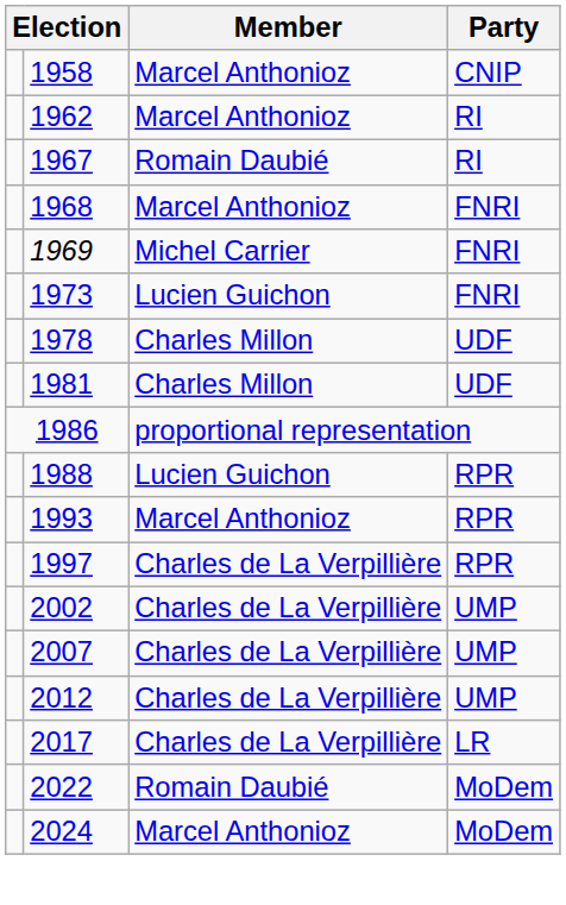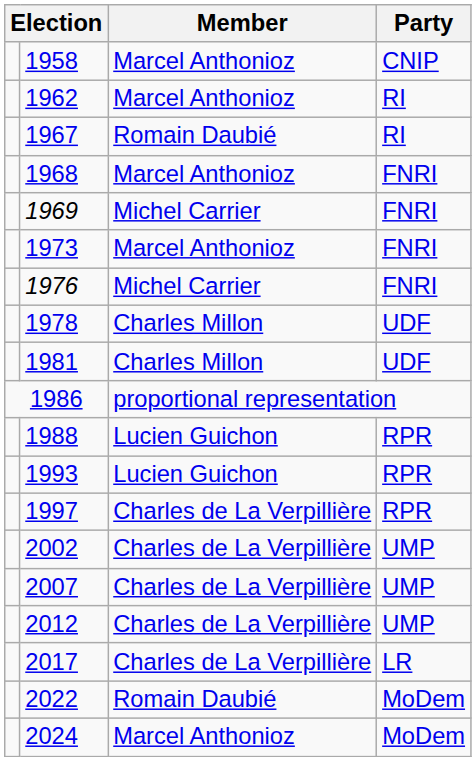1973 | Member: Lucien Guichon -> Marcel Anthonioz
+ row: 1976 | Michel Carrier | FNRI
1993 | Member: Marcel Anthonioz -> Lucien Guichon
